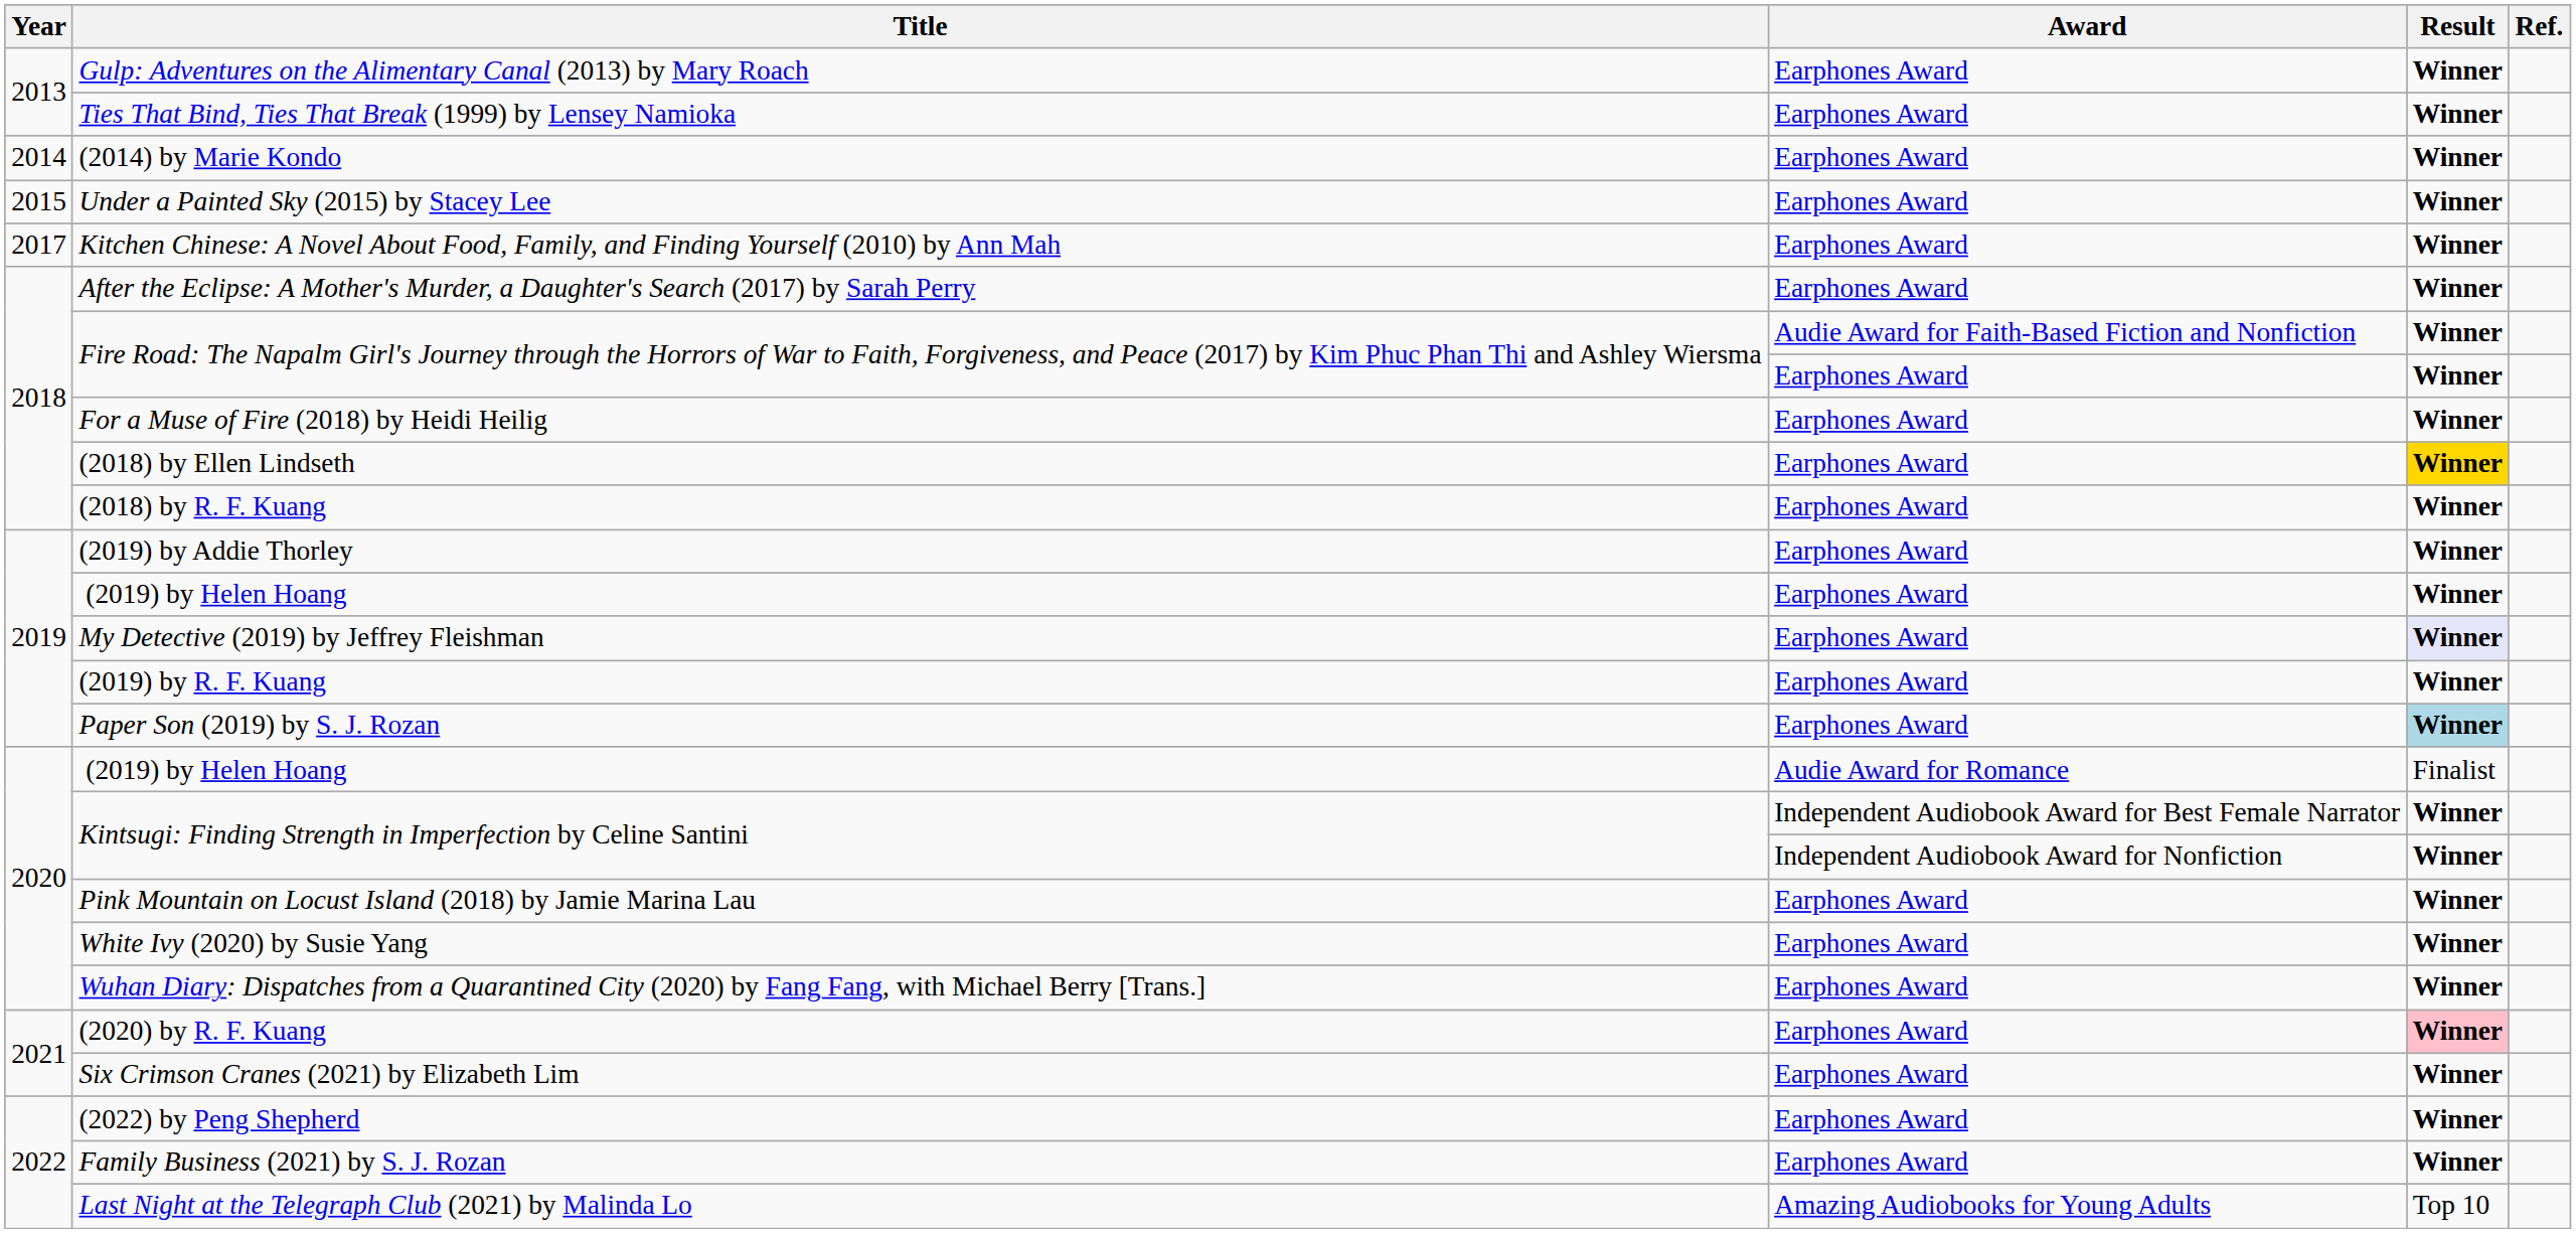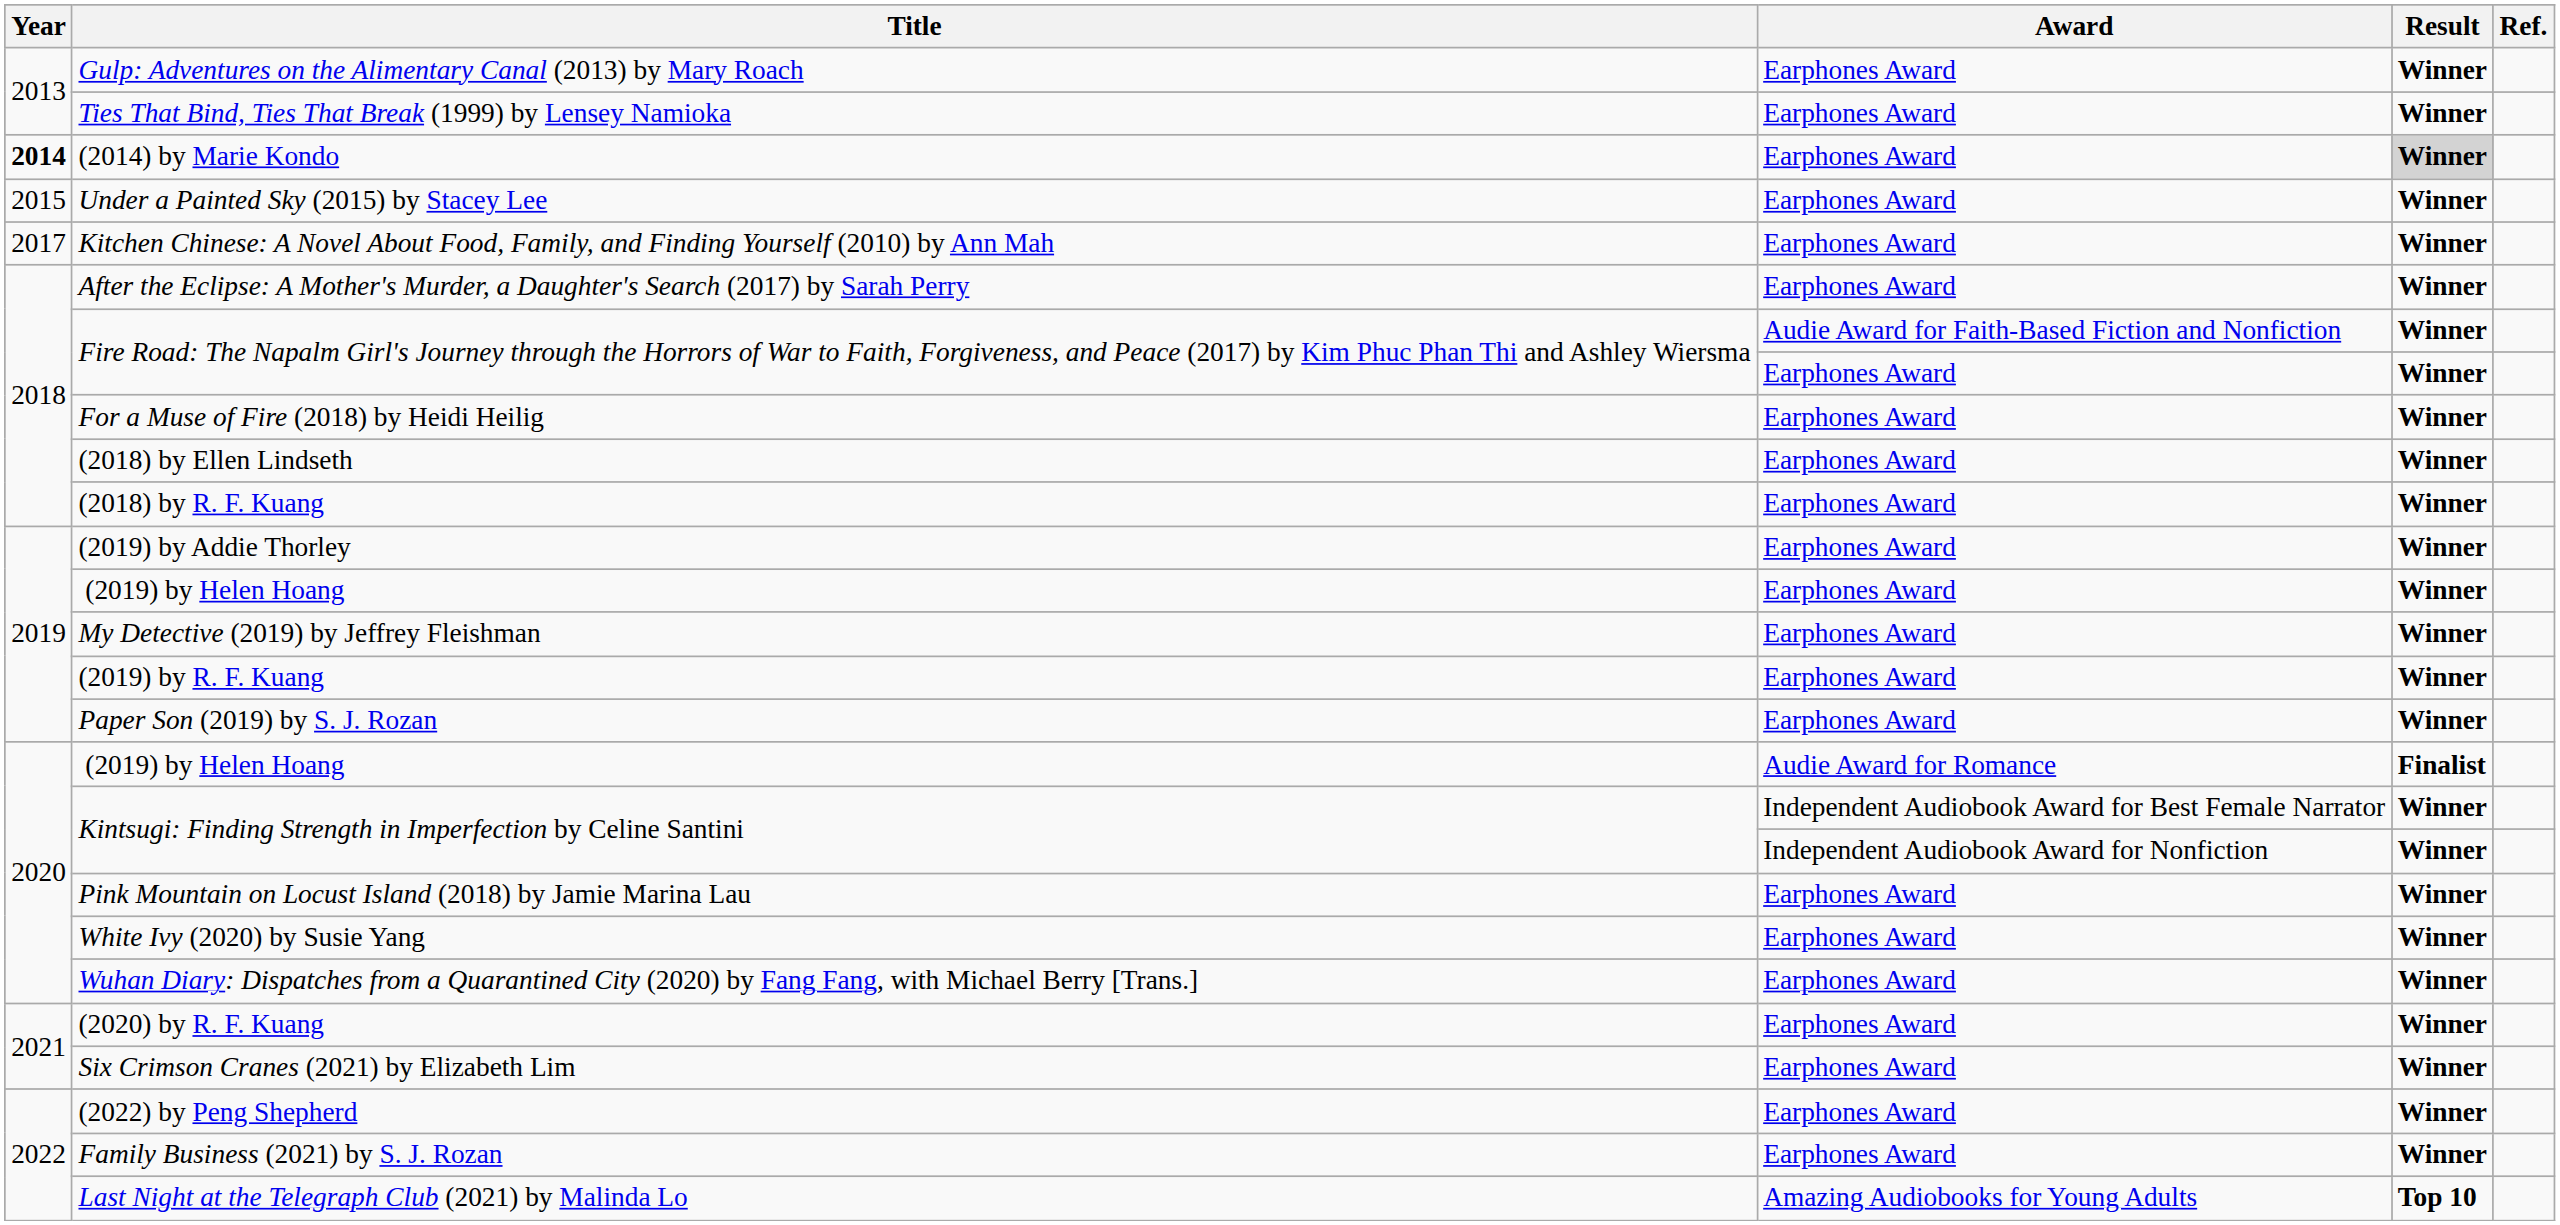(2014) by Marie Kondo | Year: normal -> bold
(2014) by Marie Kondo | Result: no background -> lightgrey background
(2018) by Ellen Lindseth | Result: gold background -> no background
My Detective (2019) by Jeffrey Fleishman | Result: lavender background -> no background
Paper Son (2019) by S. J. Rozan | Result: lightblue background -> no background
(2019) by Helen Hoang / Audie Award for Romance | Result: normal -> bold
(2020) by R. F. Kuang | Result: pink background -> no background
Last Night at the Telegraph Club (2021) by Malinda Lo | Result: normal -> bold
